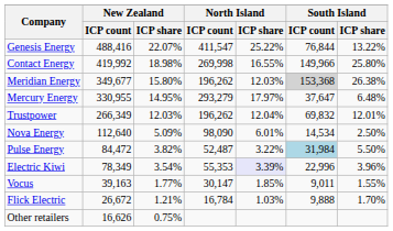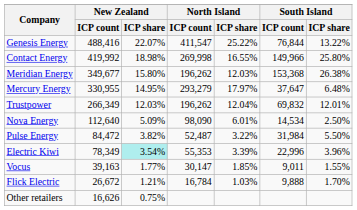Meridian Energy | South Island / ICP count: lightgrey background -> no background
Pulse Energy | South Island / ICP count: lightblue background -> no background
Electric Kiwi | New Zealand / ICP share: no background -> paleturquoise background
Electric Kiwi | North Island / ICP share: lavender background -> no background
